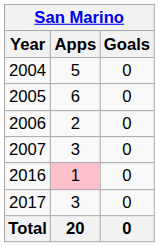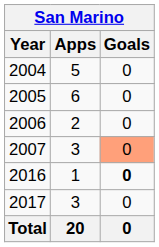2007 | Goals: no background -> lightsalmon background
2016 | Apps: pink background -> no background
2016 | Goals: normal -> bold
